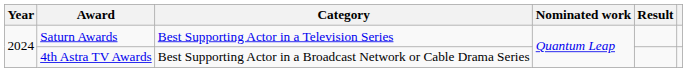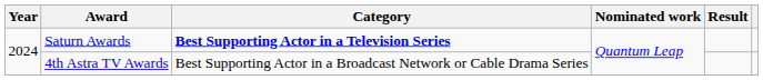Saturn Awards | Category: normal -> bold
